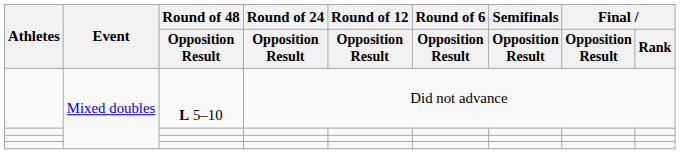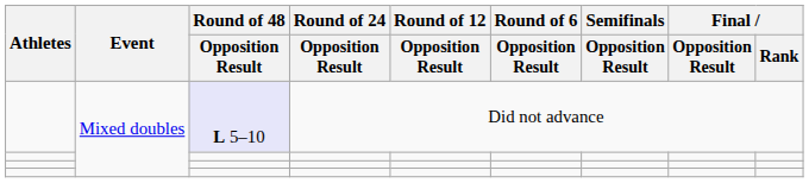L 5–10 | Round of 48 / Opposition Result: no background -> lavender background
